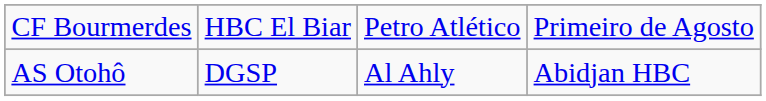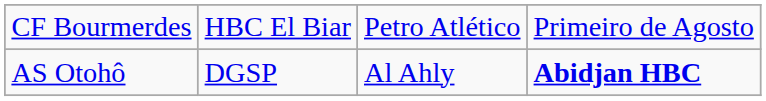AS Otohô | column 4: normal -> bold
